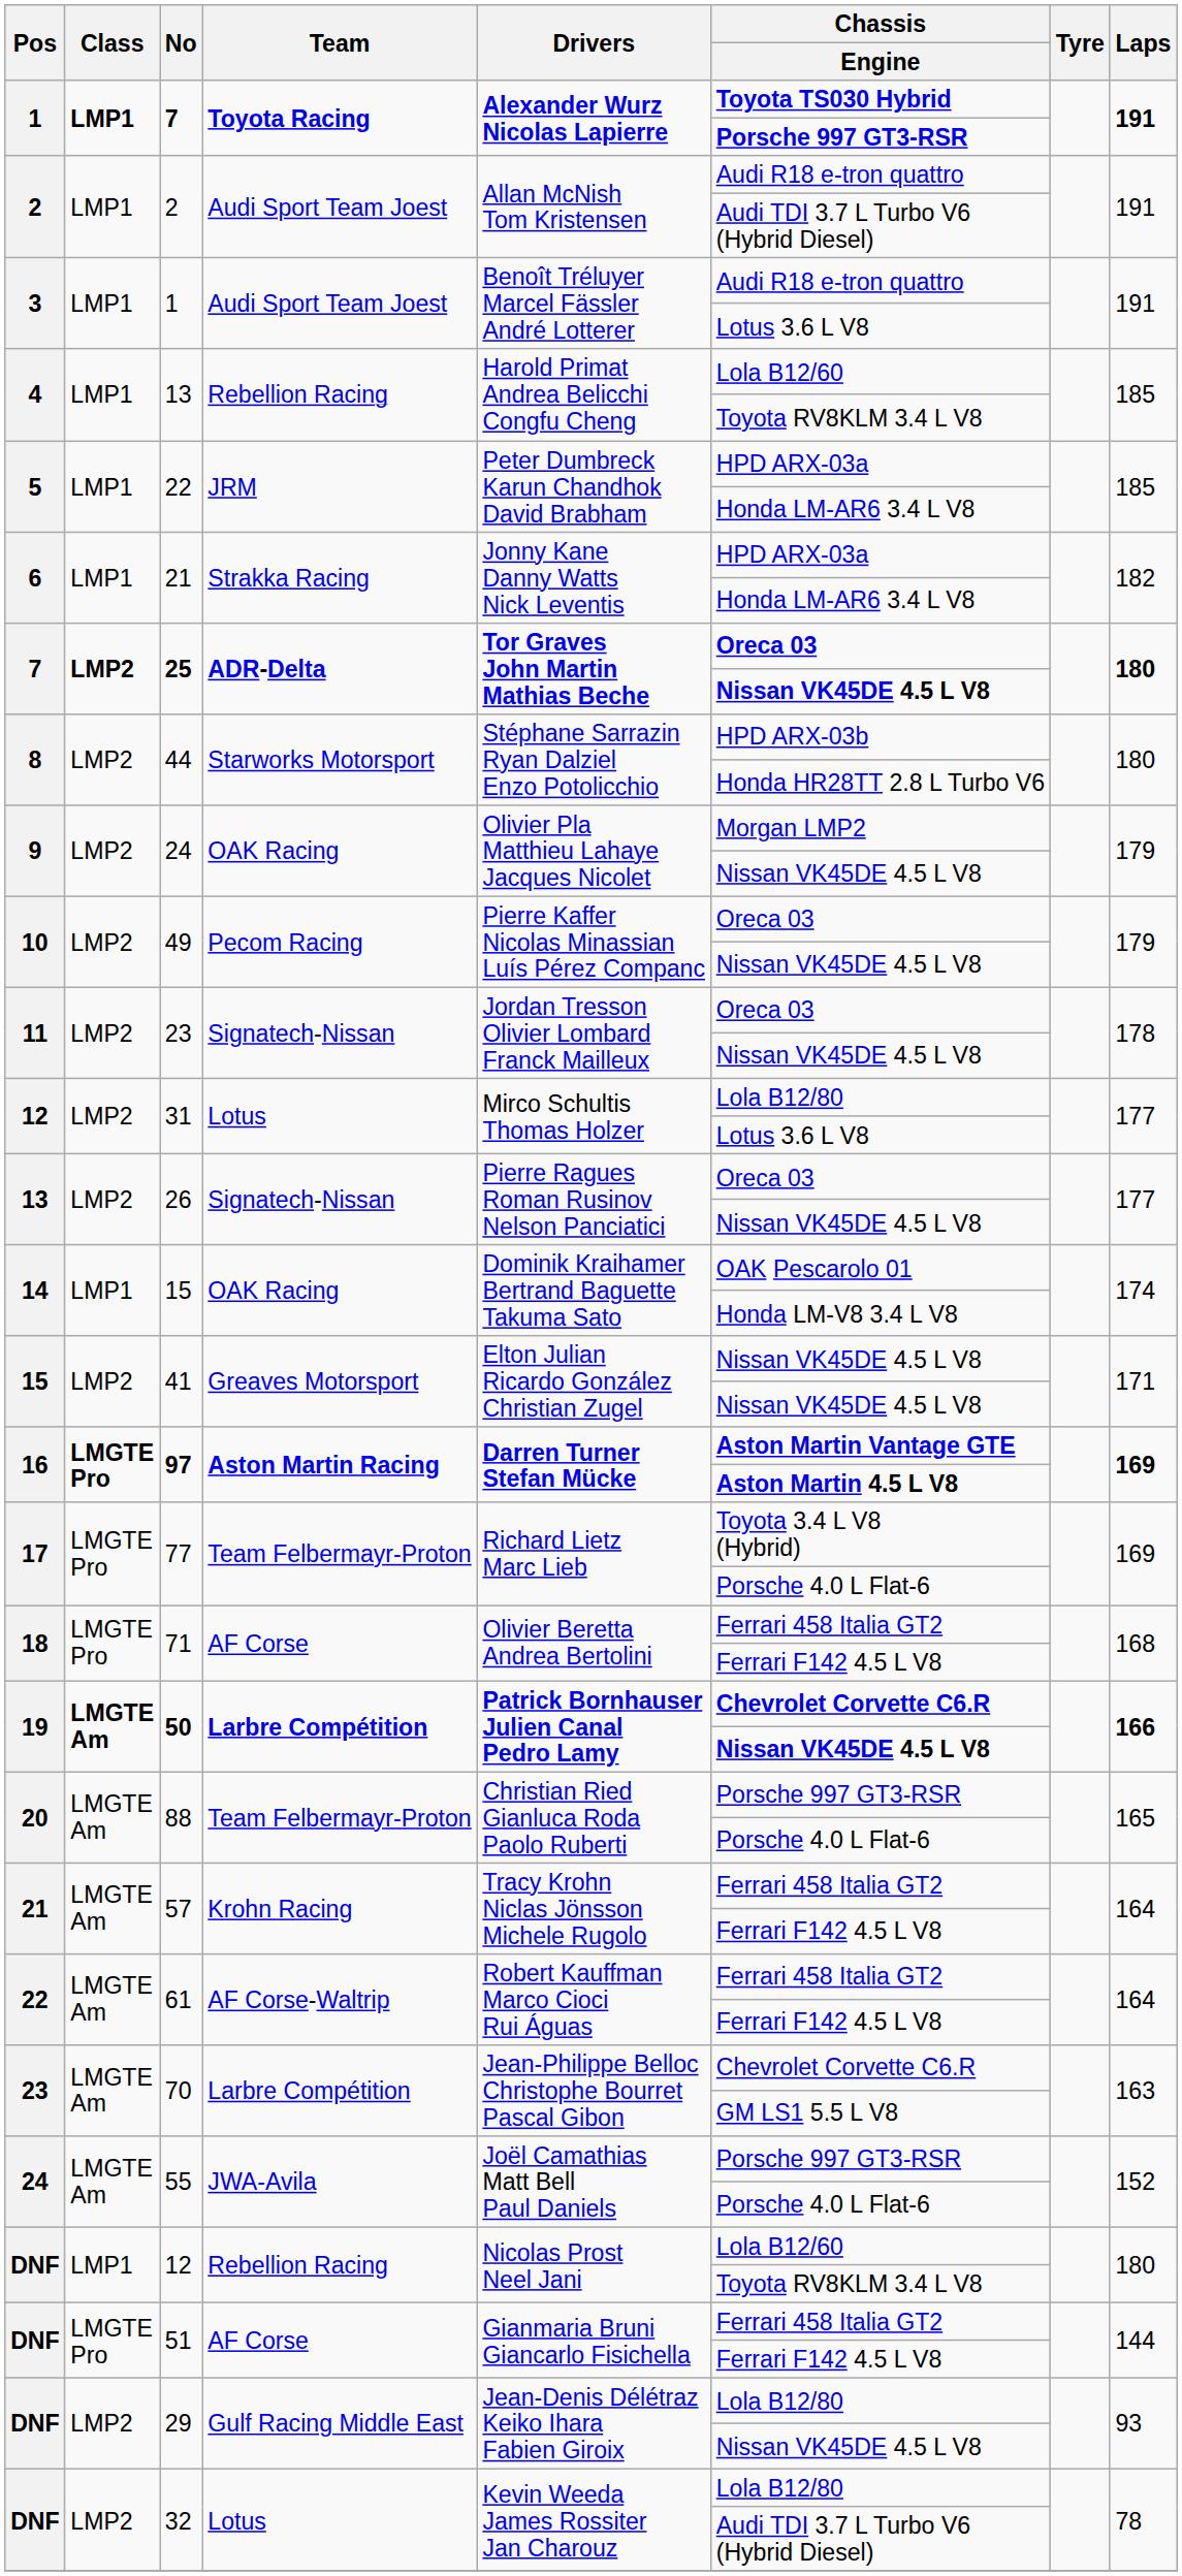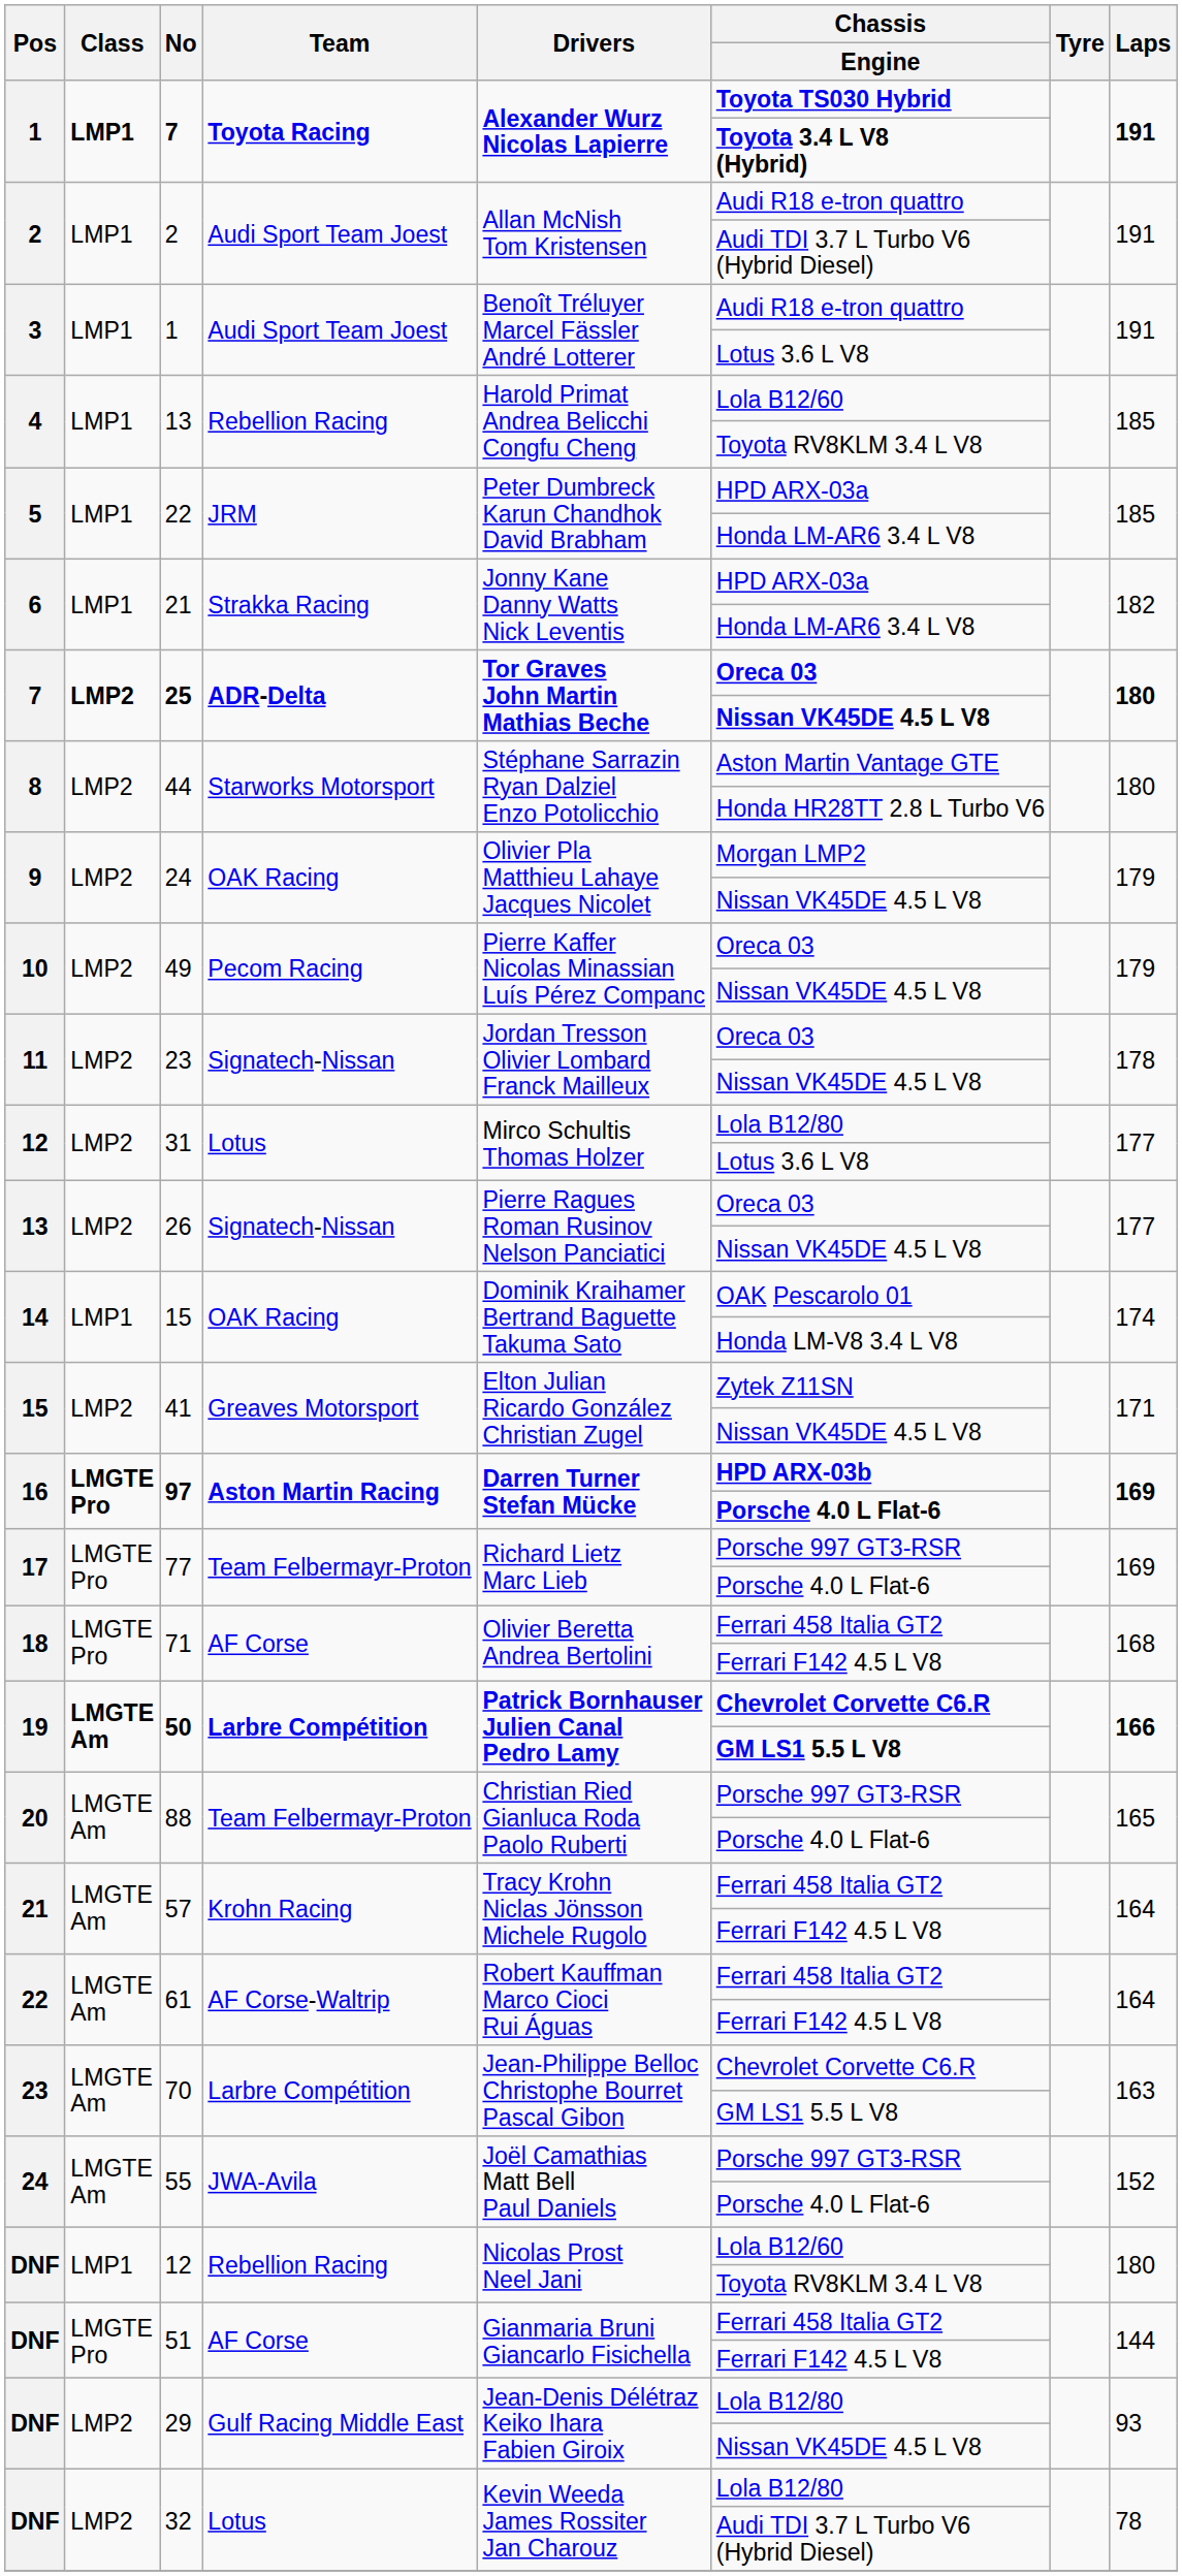row 4 | Chassis / Engine: Porsche 997 GT3-RSR -> Toyota 3.4 L V8 (Hybrid)
row 17 | Chassis / Engine: HPD ARX-03b -> Aston Martin Vantage GTE
row 31 | Chassis / Engine: Nissan VK45DE 4.5 L V8 -> Zytek Z11SN
row 33 | Chassis / Engine: Aston Martin Vantage GTE -> HPD ARX-03b
row 34 | Chassis / Engine: Aston Martin 4.5 L V8 -> Porsche 4.0 L Flat-6
row 35 | Chassis / Engine: Toyota 3.4 L V8 (Hybrid) -> Porsche 997 GT3-RSR
row 40 | Chassis / Engine: Nissan VK45DE 4.5 L V8 -> GM LS1 5.5 L V8
